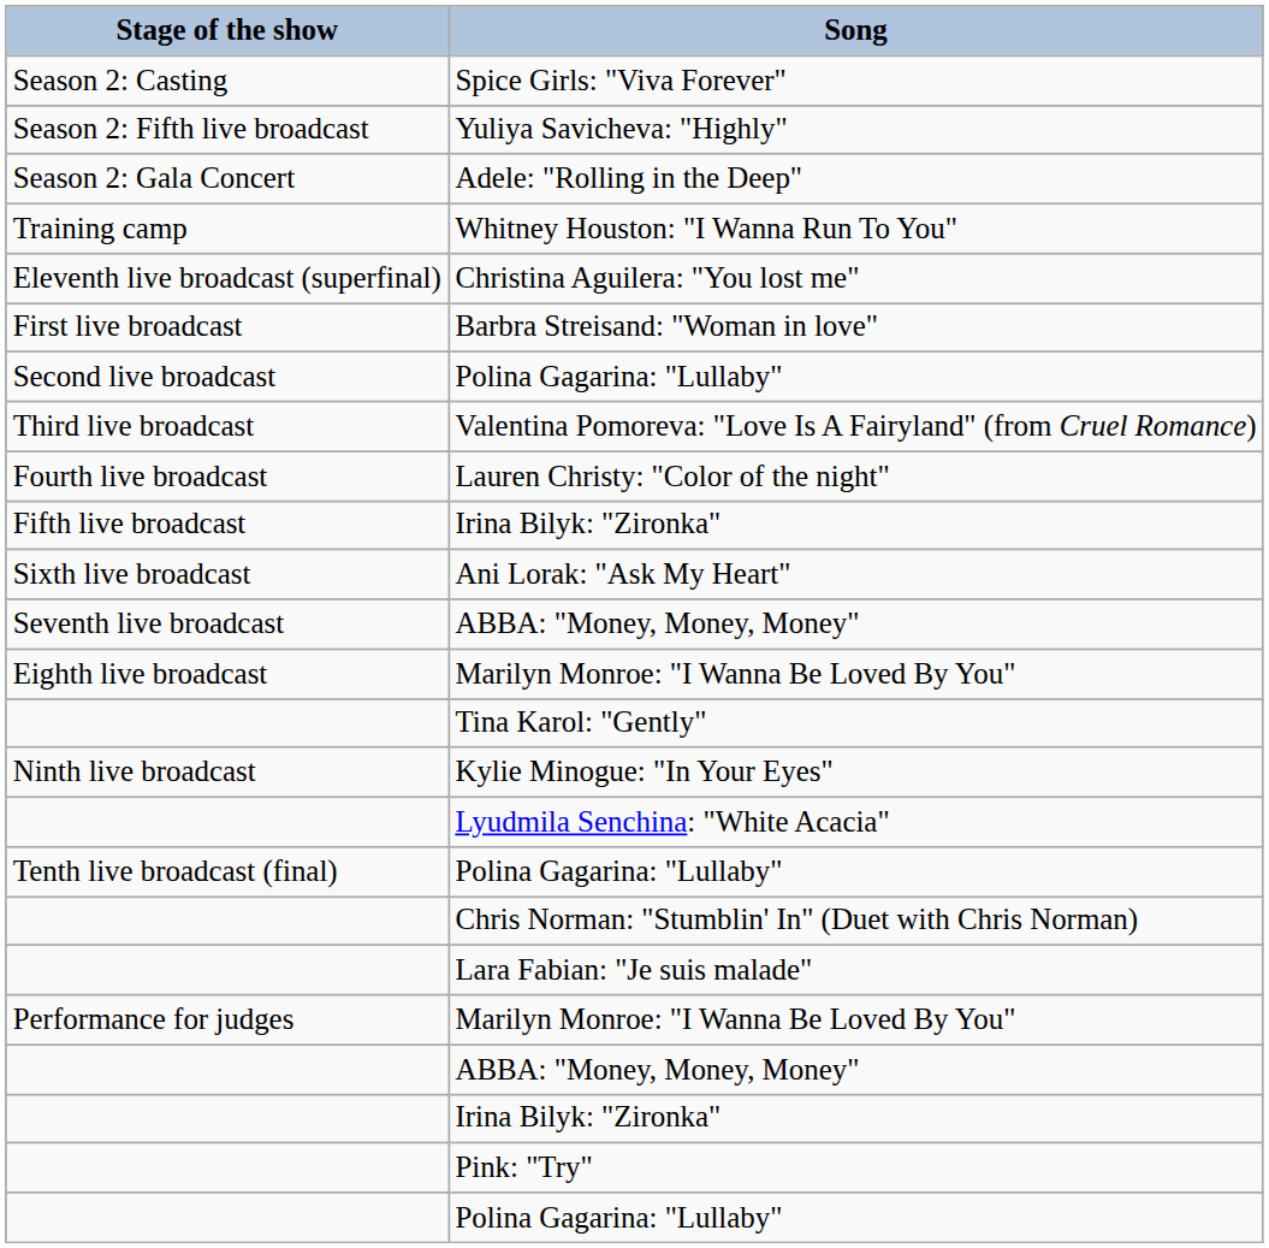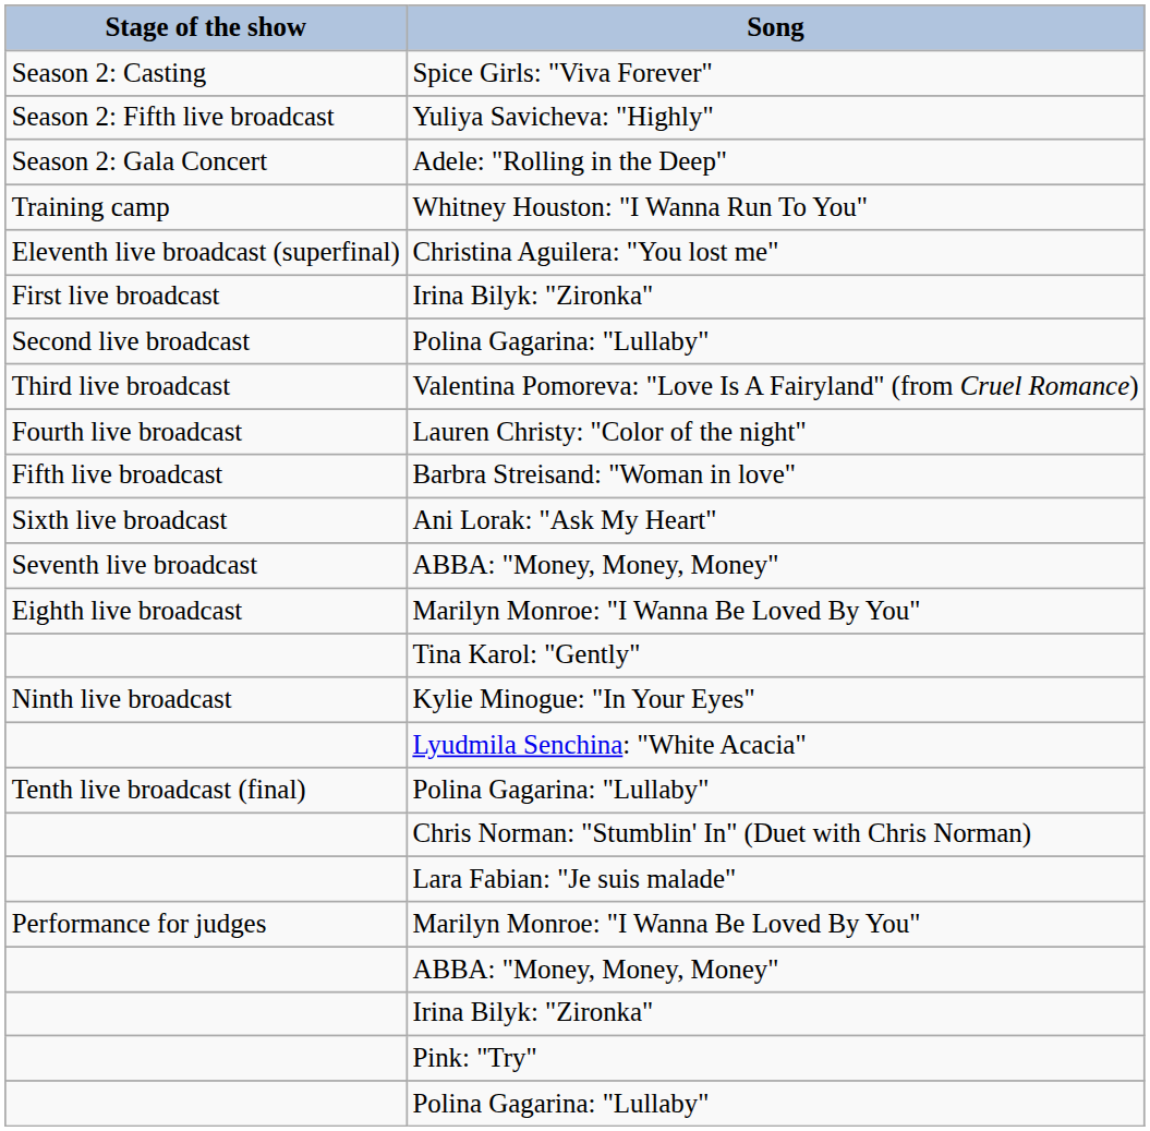row 7 | Song: Barbra Streisand: "Woman in love" -> Irina Bilyk: "Zironka"
row 11 | Song: Irina Bilyk: "Zironka" -> Barbra Streisand: "Woman in love"
